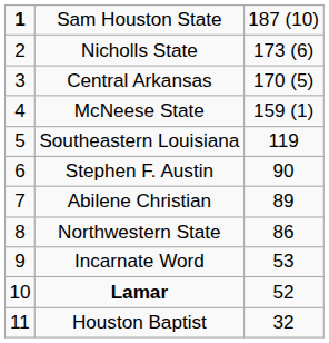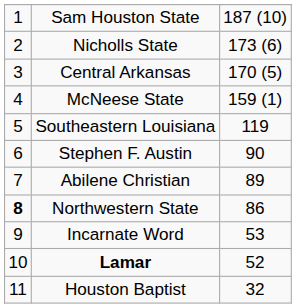Sam Houston State | column 1: bold -> normal
Northwestern State | column 1: normal -> bold
